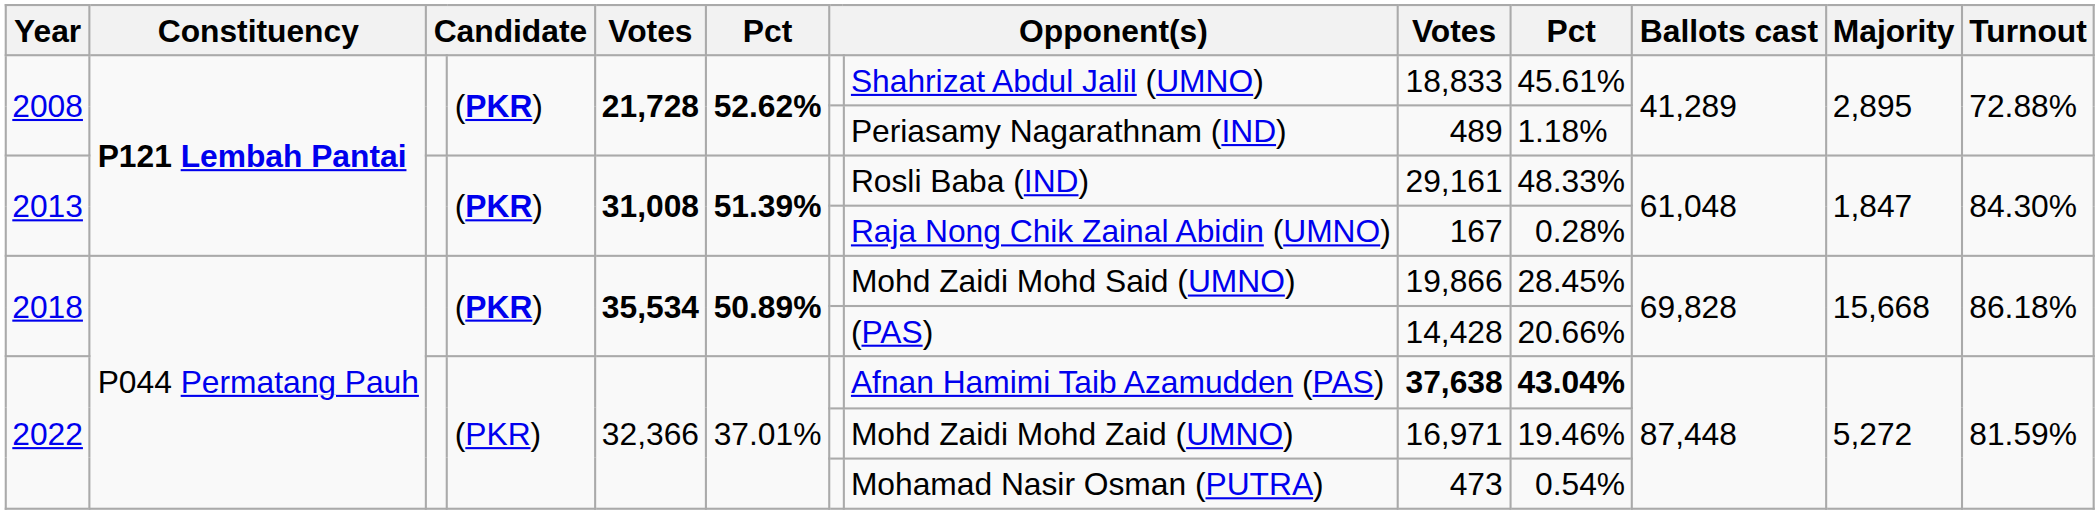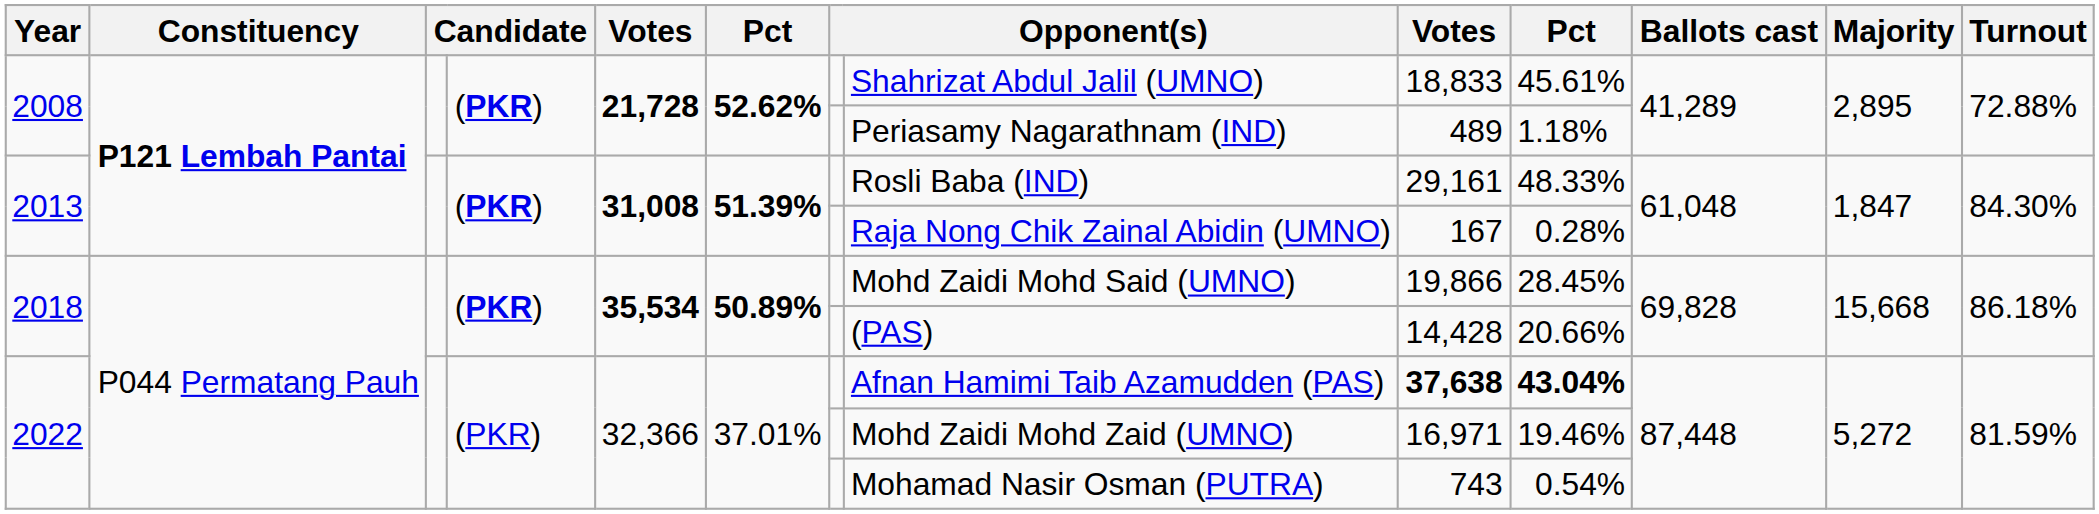row 10 | column 9: 473 -> 743
